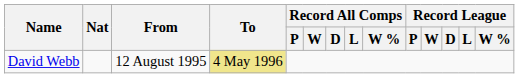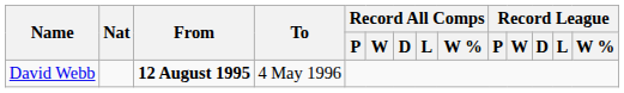David Webb | From: normal -> bold
David Webb | To: khaki background -> no background
